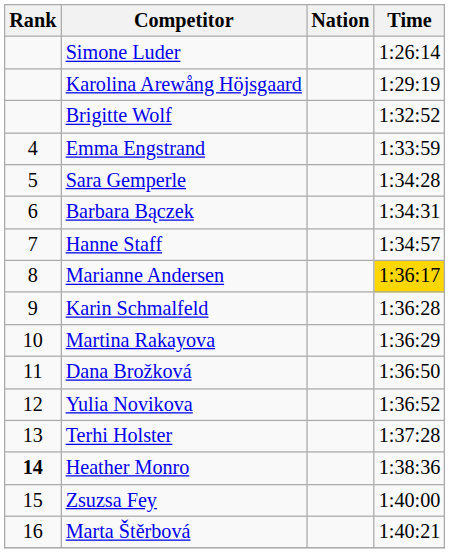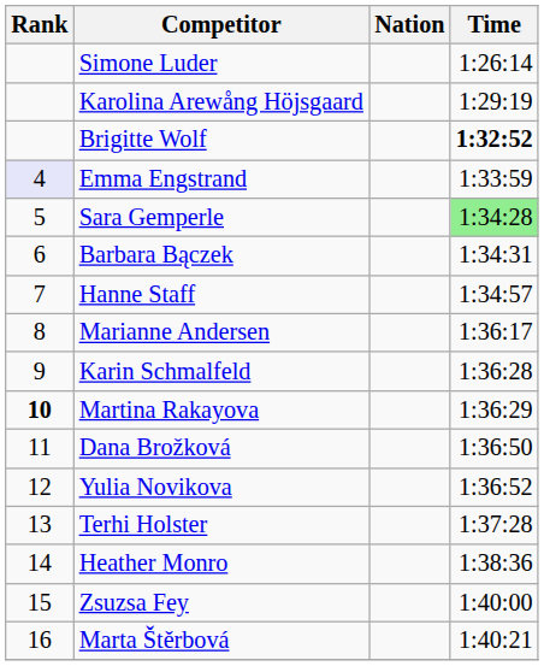Brigitte Wolf | Time: normal -> bold
Emma Engstrand | Rank: no background -> lavender background
Sara Gemperle | Time: no background -> lightgreen background
Marianne Andersen | Time: gold background -> no background
Martina Rakayova | Rank: normal -> bold
Heather Monro | Rank: bold -> normal
